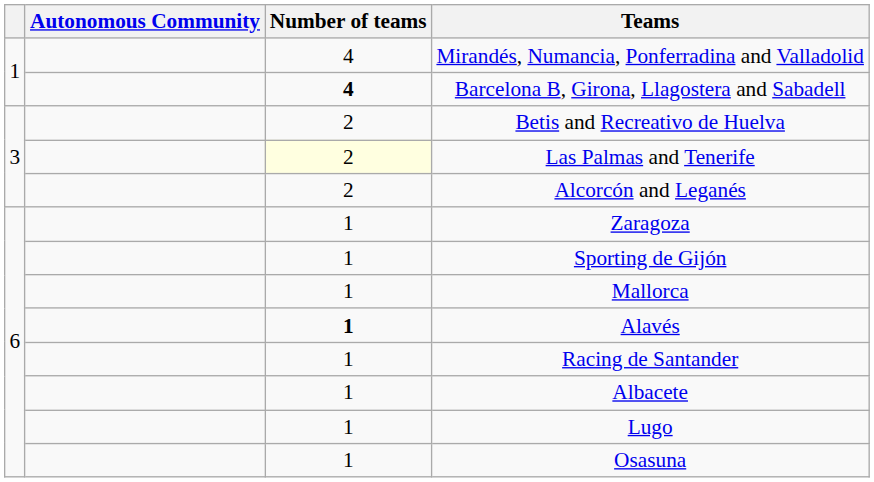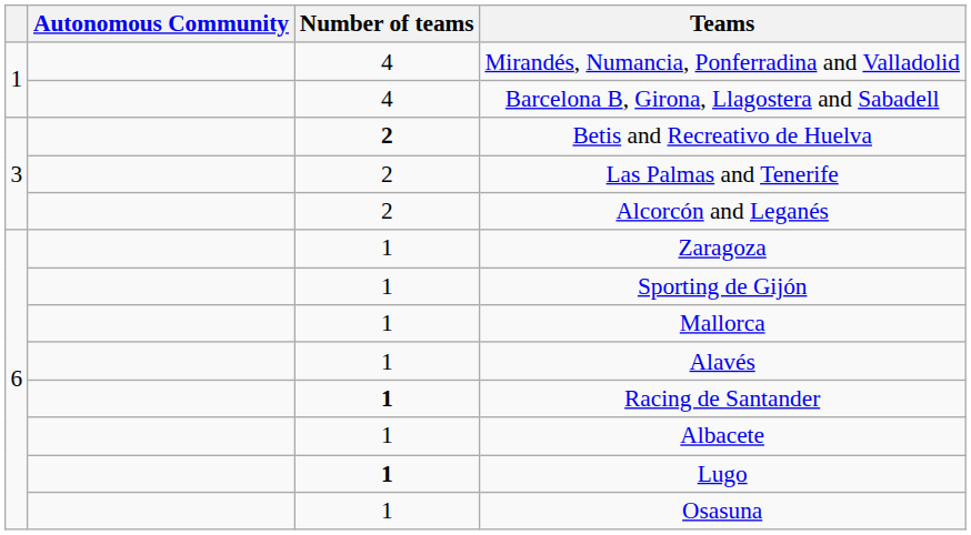Barcelona B, Girona, Llagostera and Sabadell | Number of teams: bold -> normal
Betis and Recreativo de Huelva | Number of teams: normal -> bold
Las Palmas and Tenerife | Number of teams: lightyellow background -> no background
Alavés | Number of teams: bold -> normal
Racing de Santander | Number of teams: normal -> bold
Lugo | Number of teams: normal -> bold
